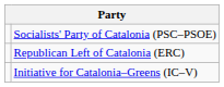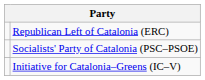rows swapped: Socialists' Party of Catalonia (PSC–PSOE) <-> Republican Left of Catalonia (ERC)
